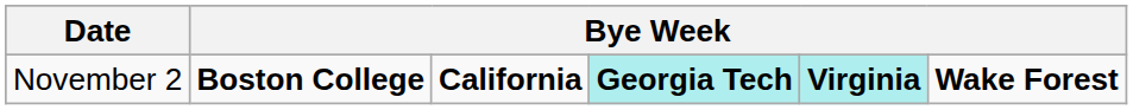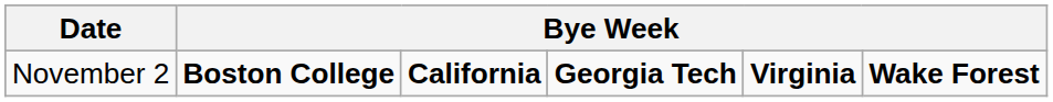November 2 | column 4: paleturquoise background -> no background
November 2 | column 5: paleturquoise background -> no background
